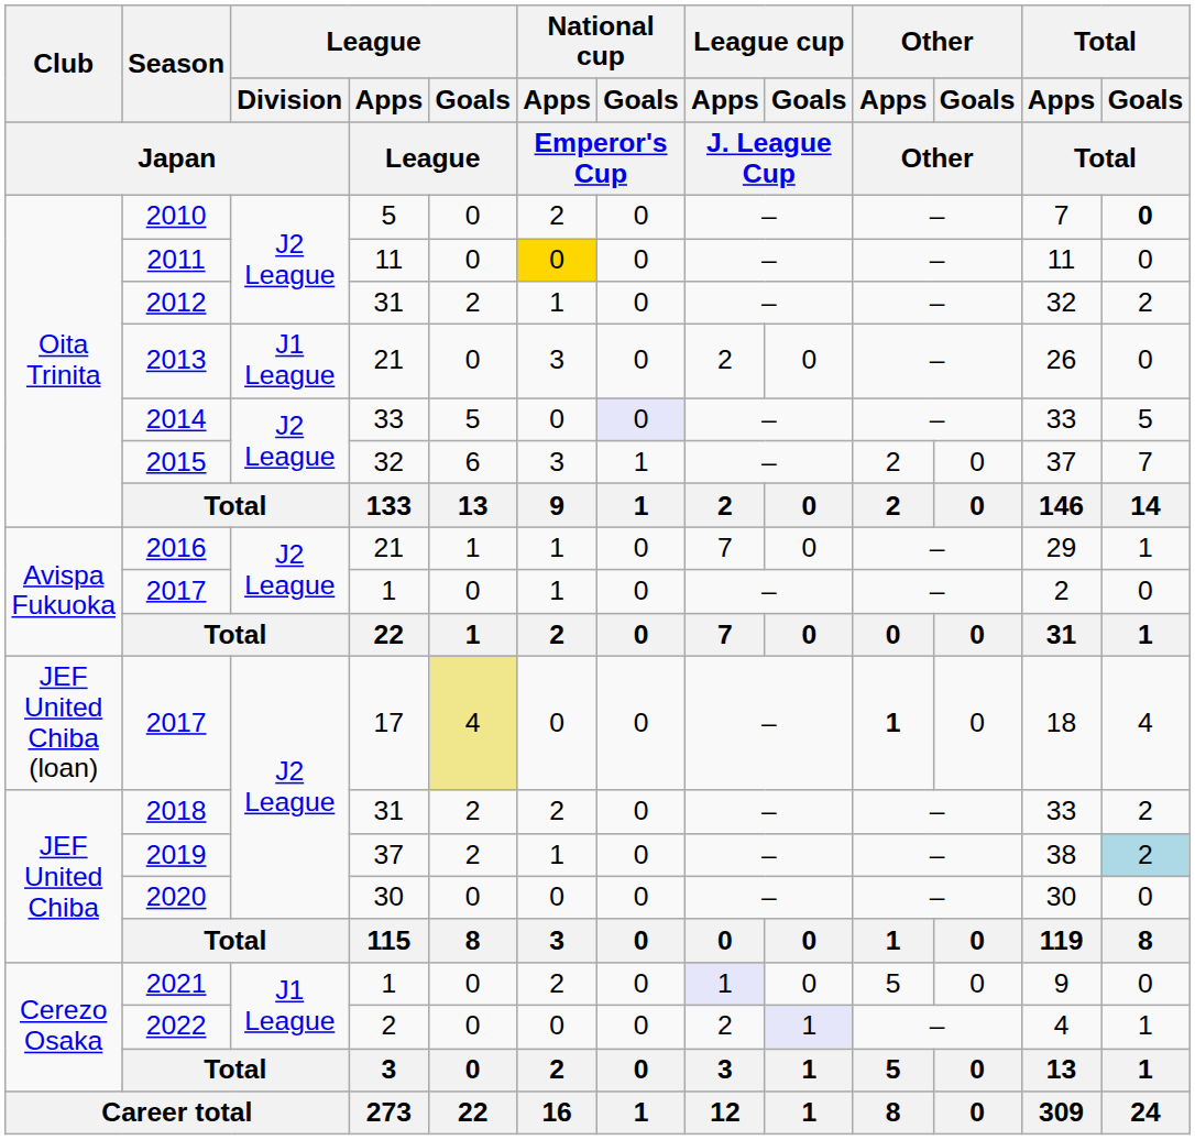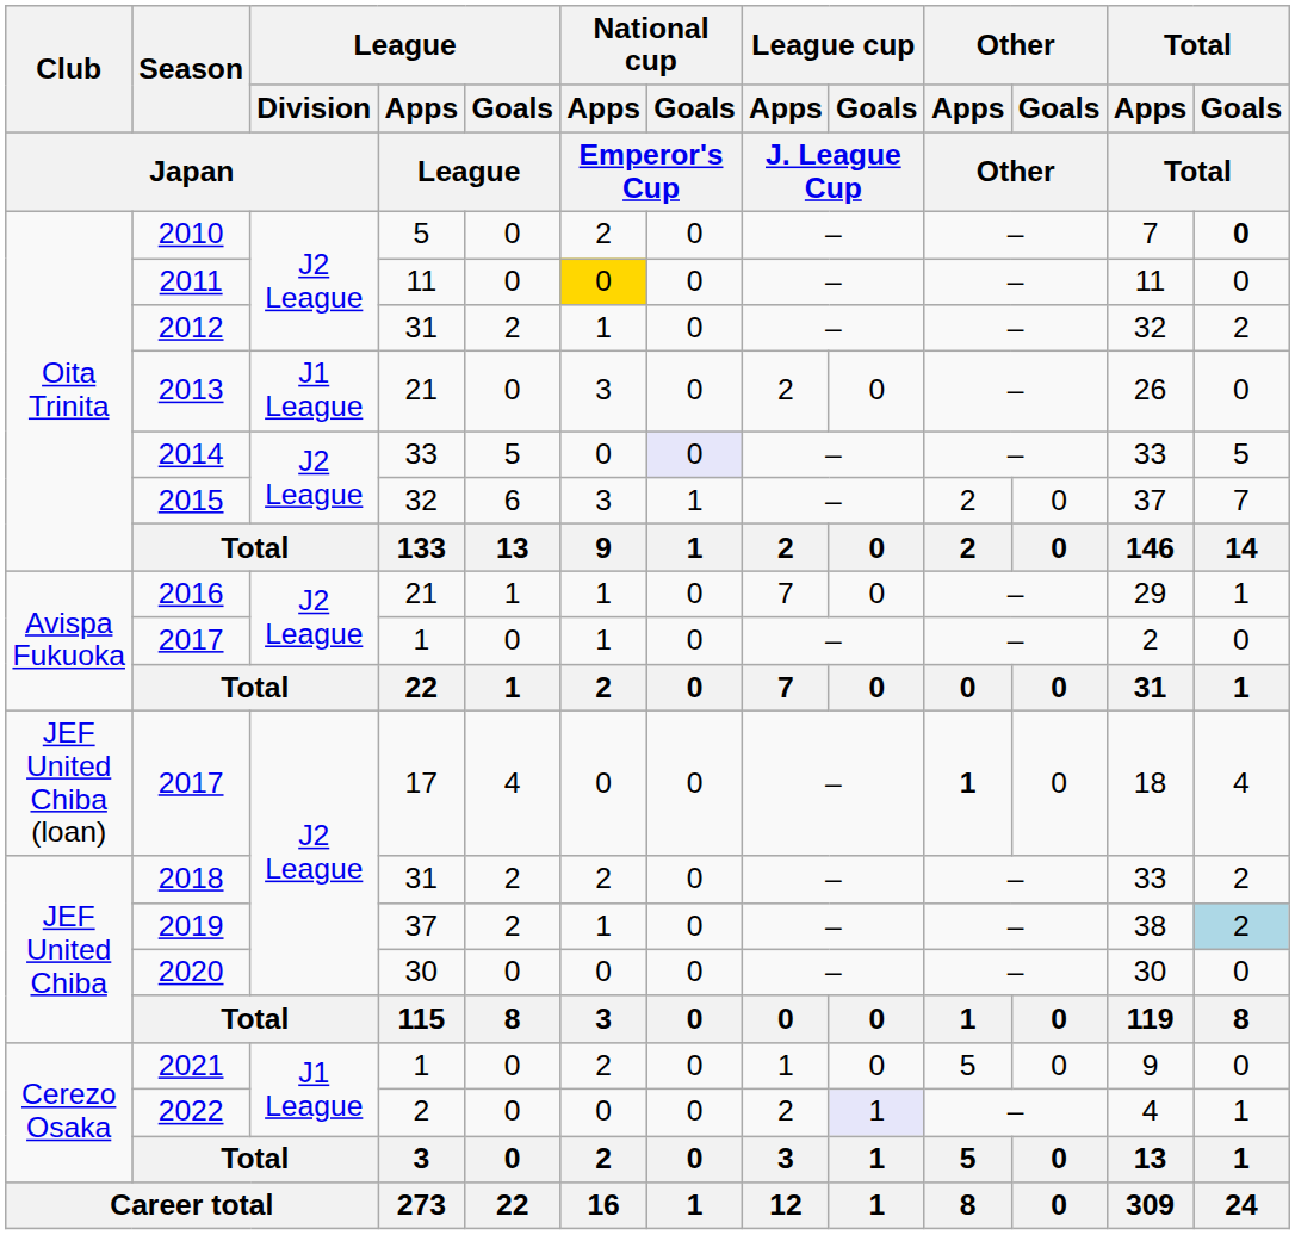2017 / 17 | League / Goals / League: khaki background -> no background
2021 | League cup / Apps / J. League Cup: lavender background -> no background
